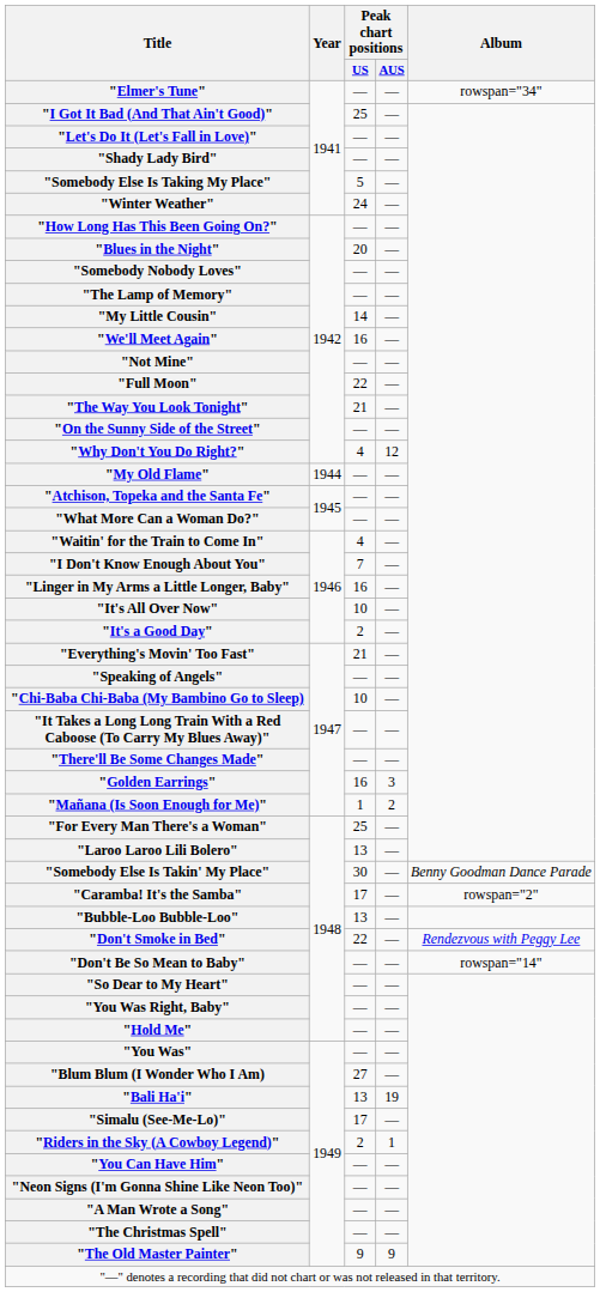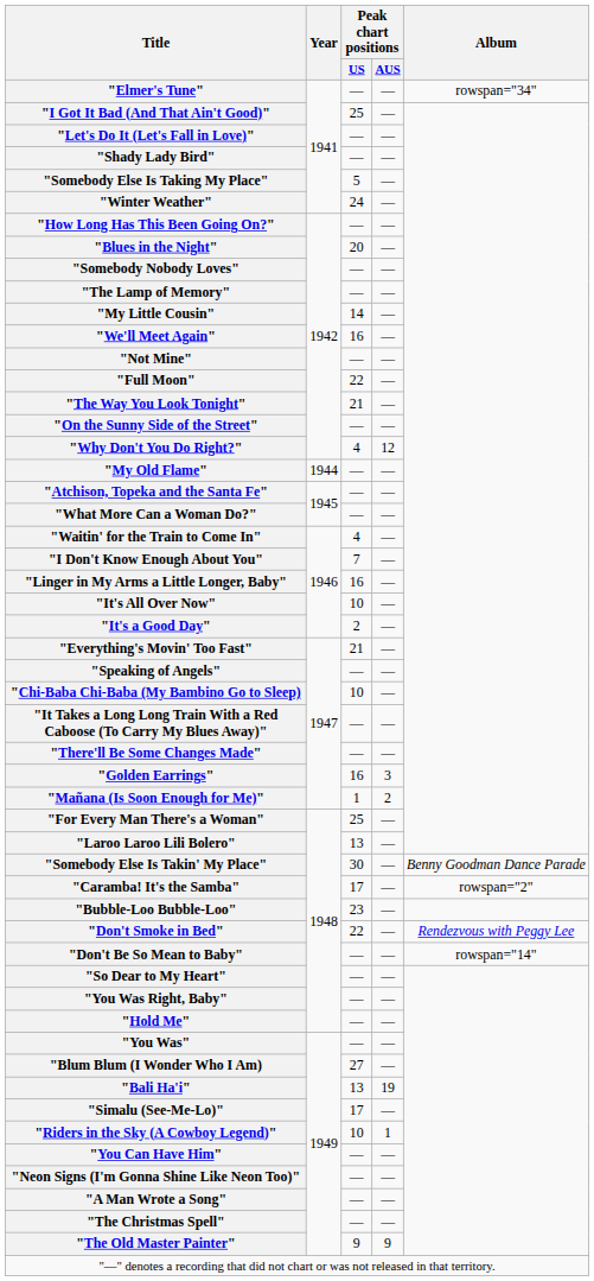"Bubble-Loo Bubble-Loo" | Peak chart positions / US: 13 -> 23
"Riders in the Sky (A Cowboy Legend)" | Peak chart positions / US: 2 -> 10
